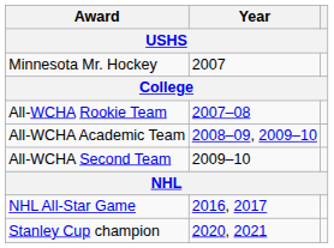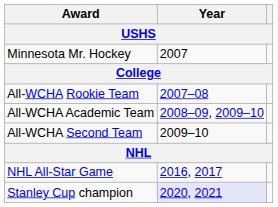Stanley Cup champion | Year: no background -> lavender background
